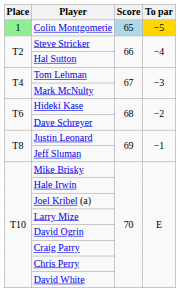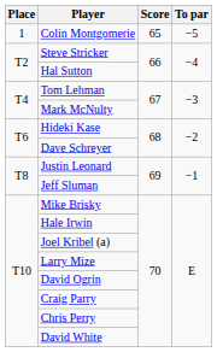Colin Montgomerie | Place: lightgreen background -> no background
Colin Montgomerie | Score: lightblue background -> no background
Colin Montgomerie | To par: gold background -> no background
